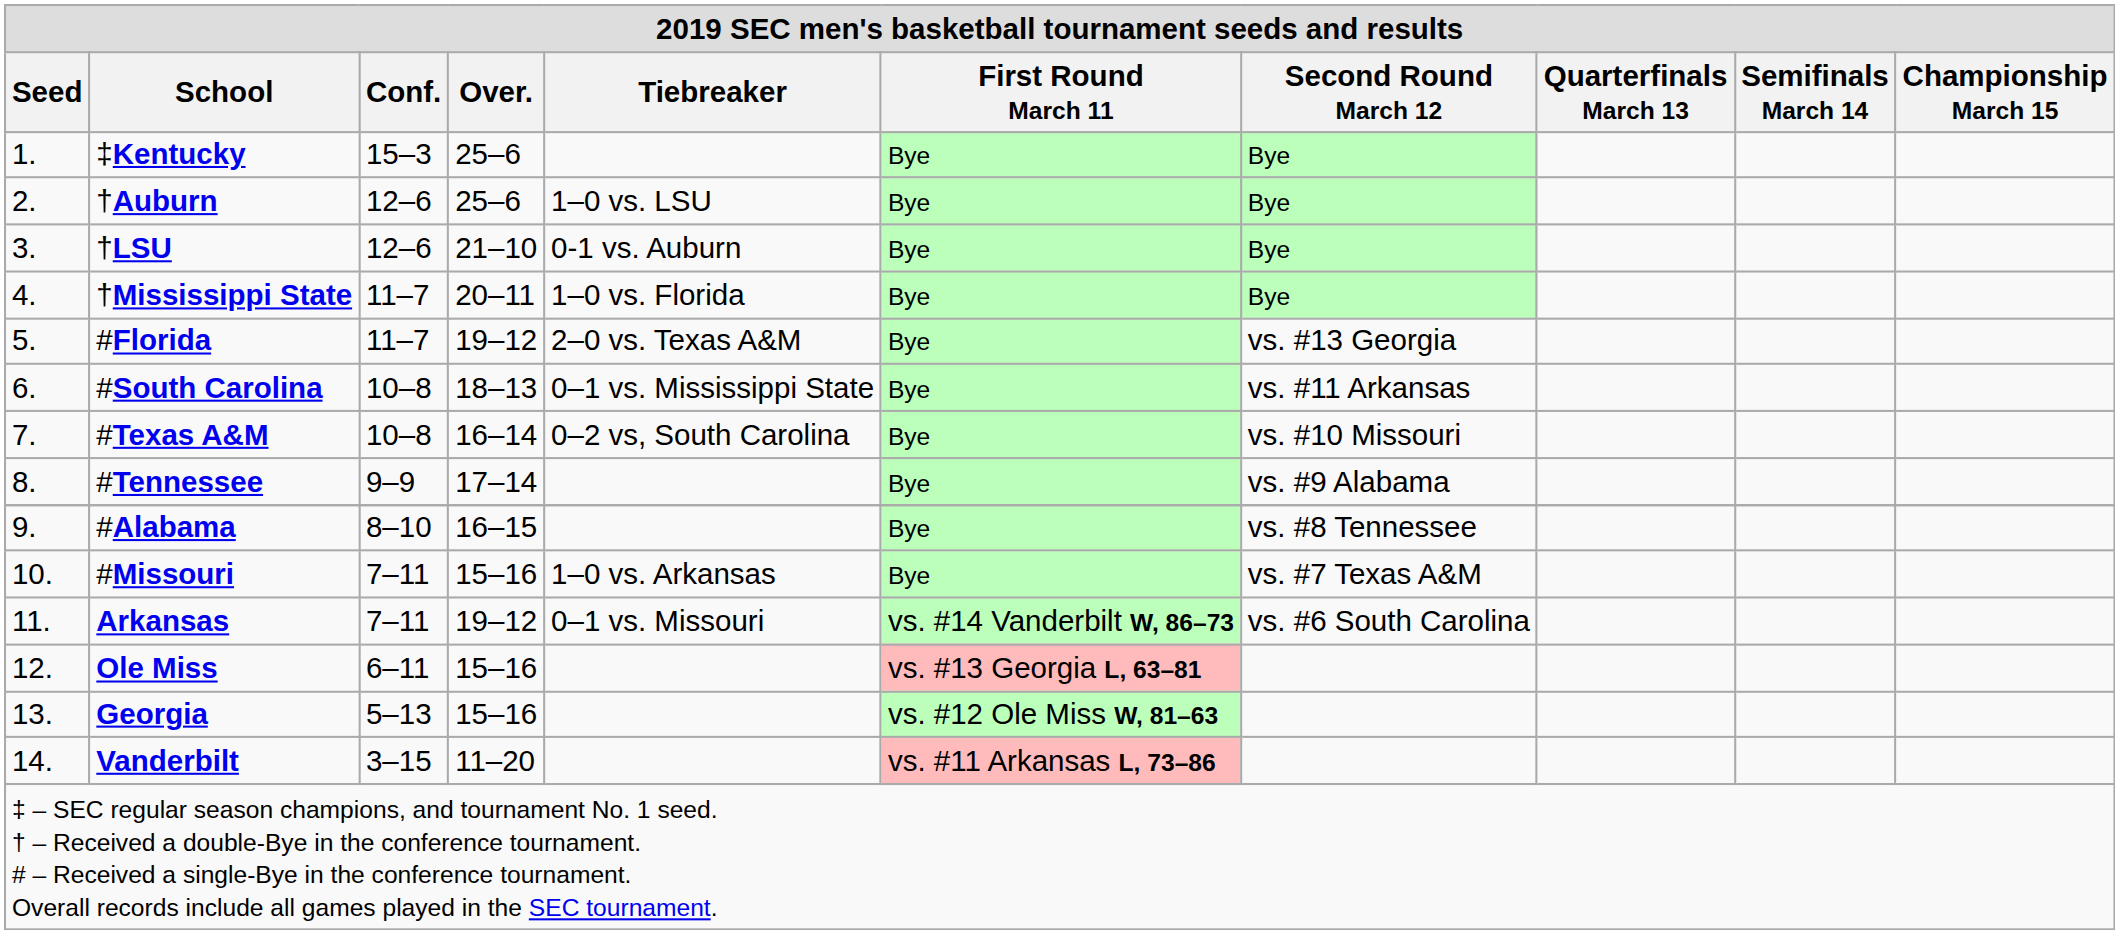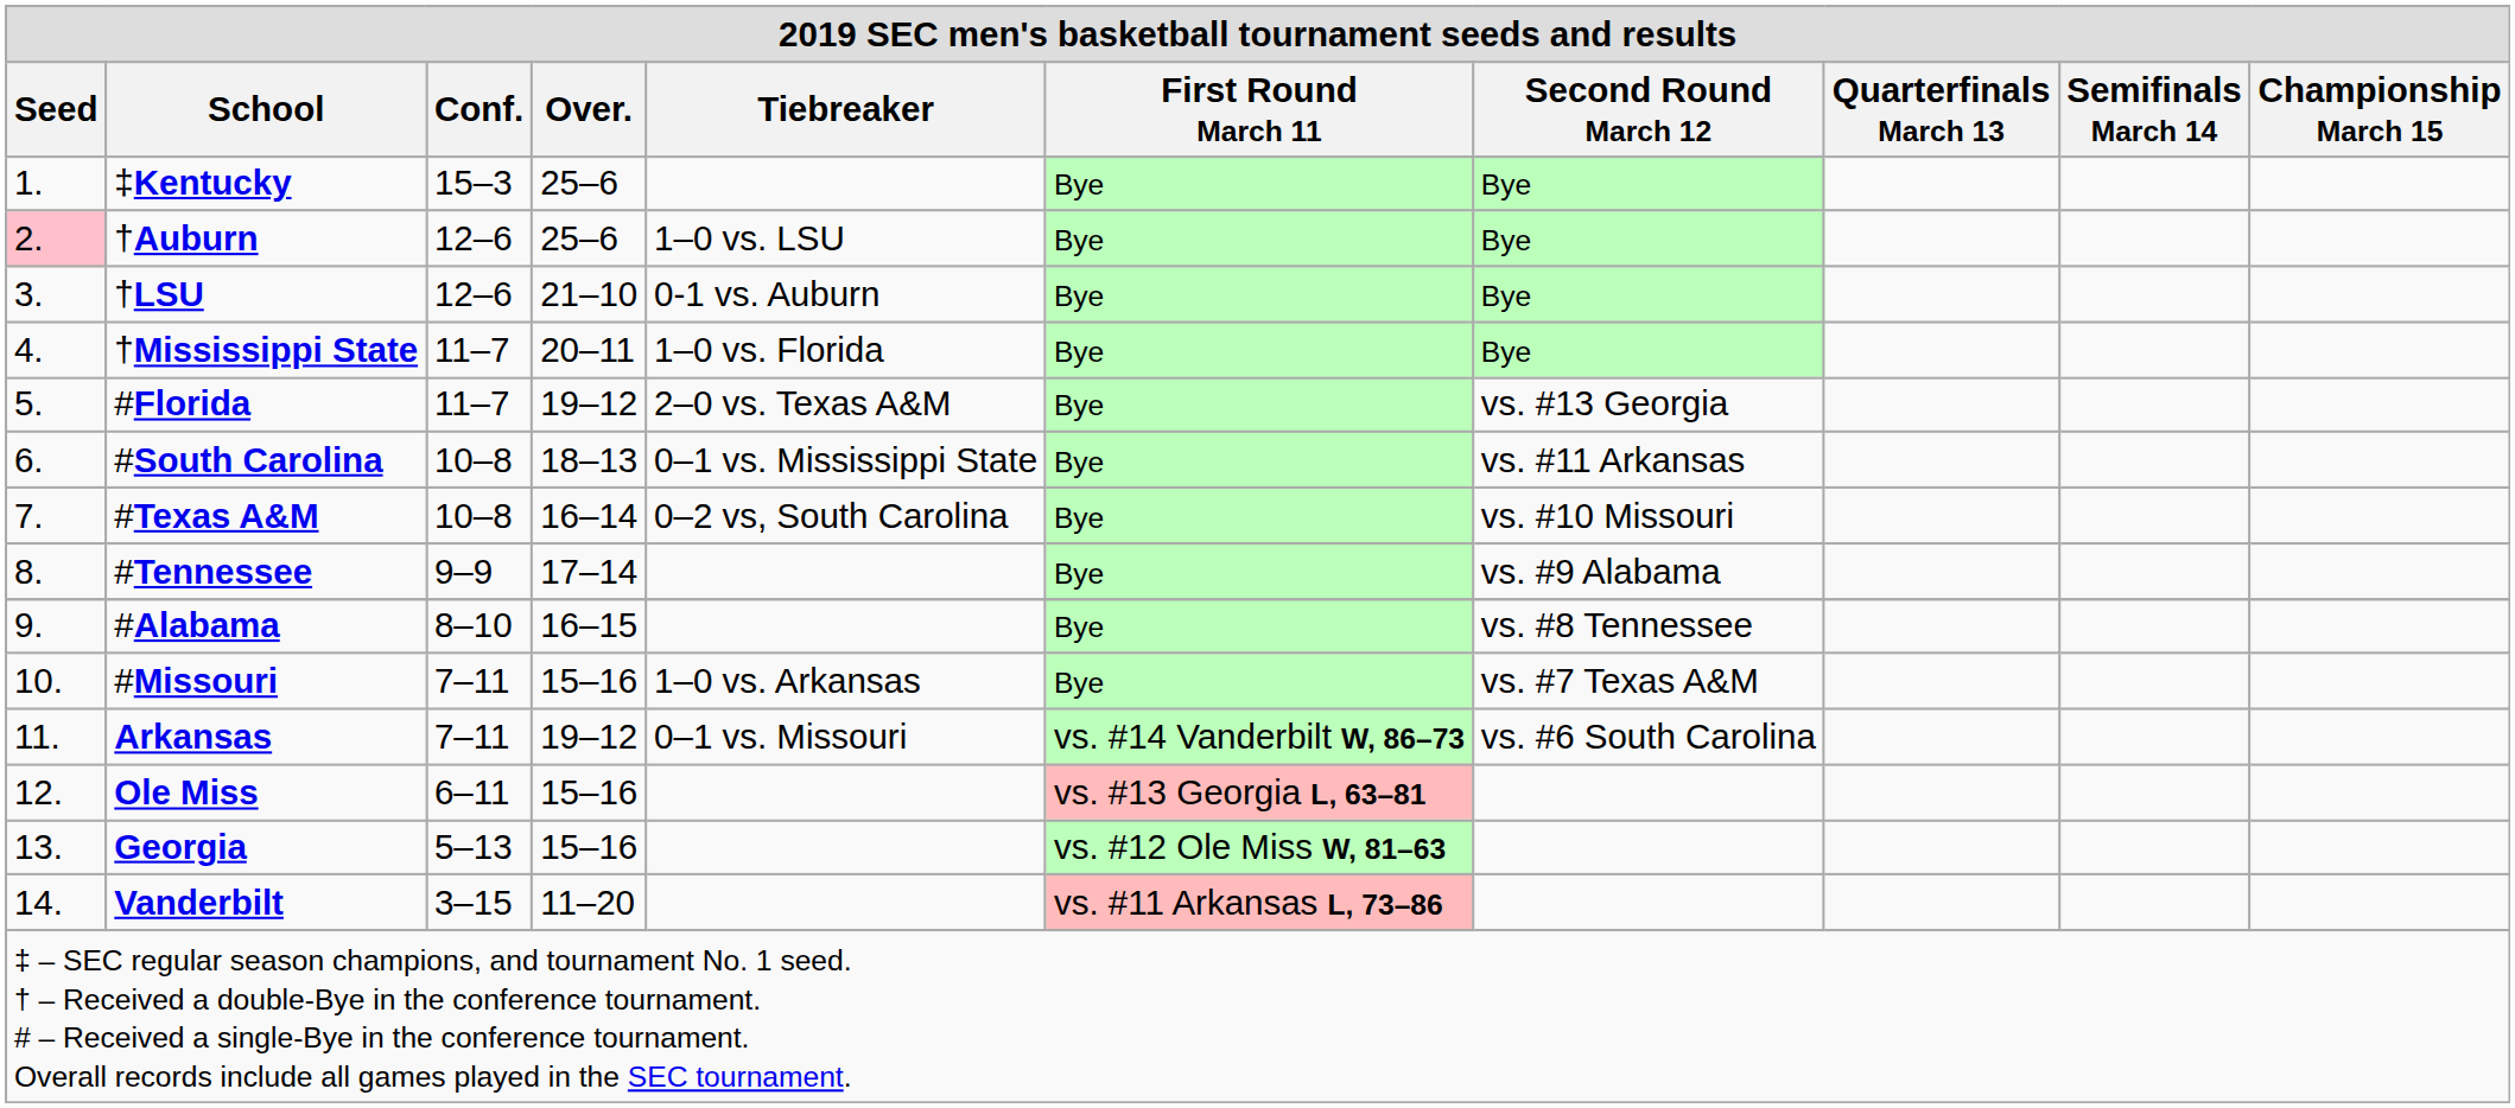†Auburn | Seed: no background -> pink background
